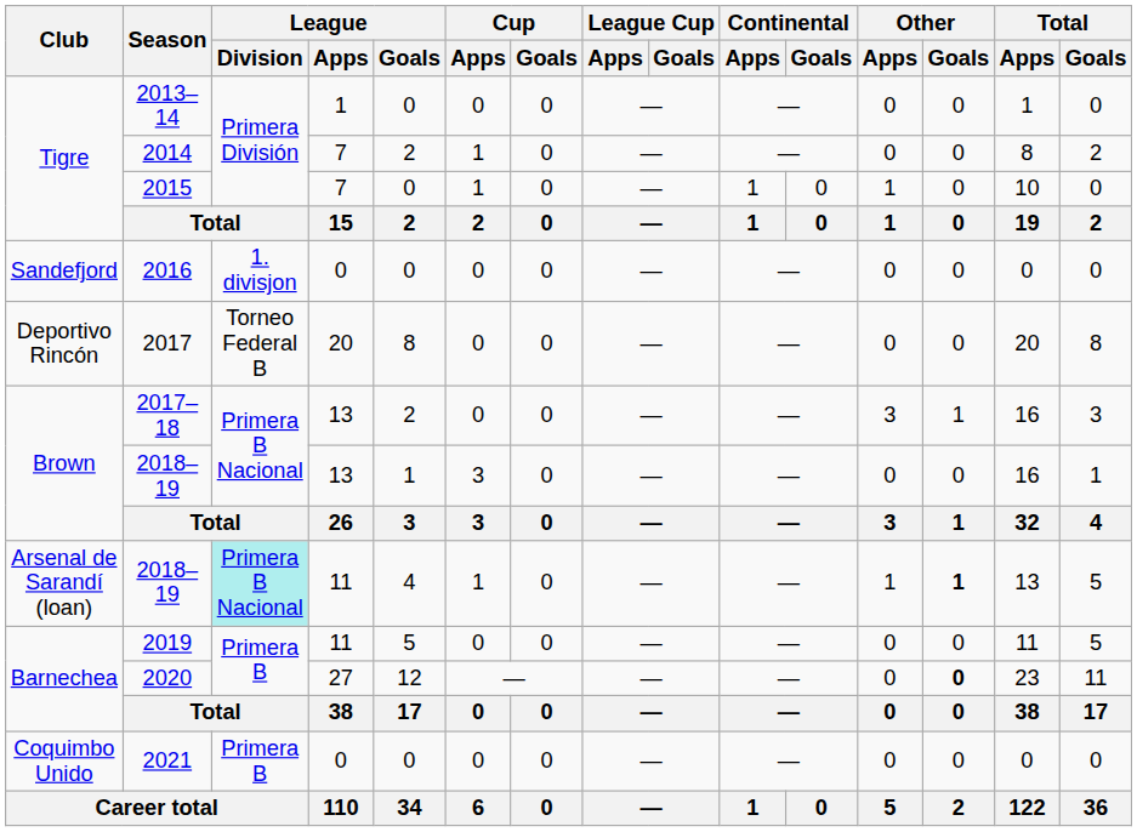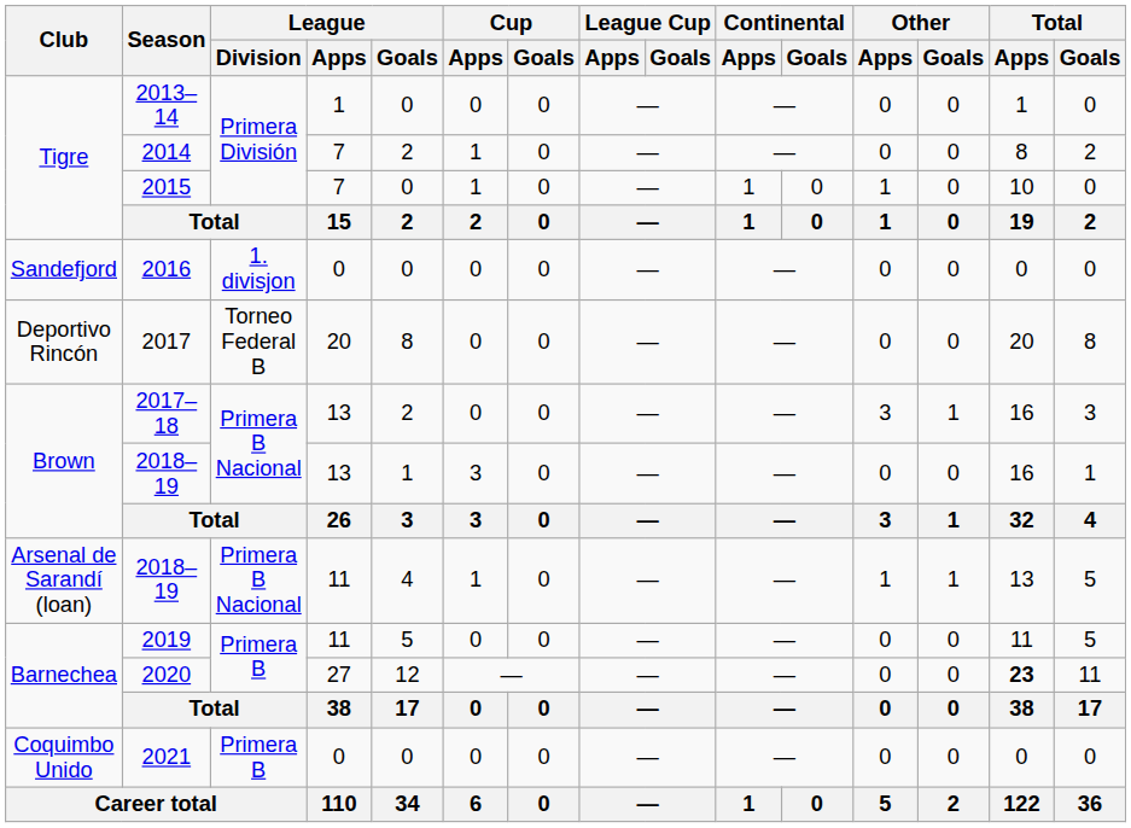Arsenal de Sarandí (loan) / 2018–19 | League / Division: paleturquoise background -> no background
Arsenal de Sarandí (loan) / 2018–19 | Other / Goals: bold -> normal
2020 | Other / Goals: bold -> normal
2020 | Total / Apps: normal -> bold
